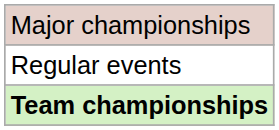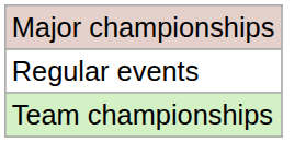row 3 | column 1: bold -> normal
